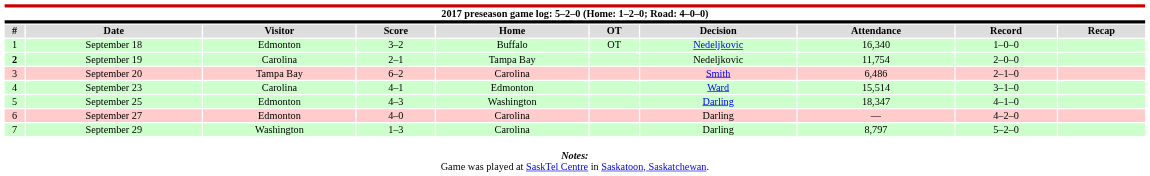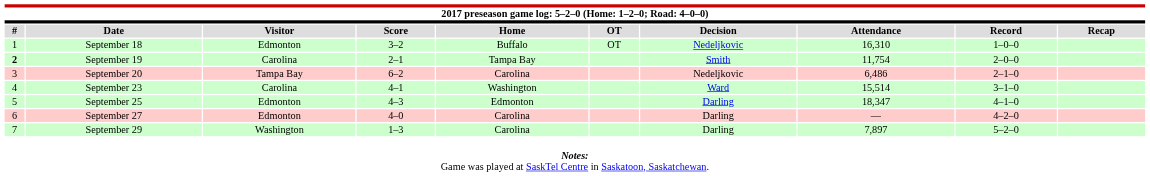September 18 | Attendance: 16,340 -> 16,310
September 19 | Decision: Nedeljkovic -> Smith
September 20 | Decision: Smith -> Nedeljkovic
September 23 | Home: Edmonton -> Washington
September 25 | Home: Washington -> Edmonton
September 29 | Attendance: 8,797 -> 7,897
